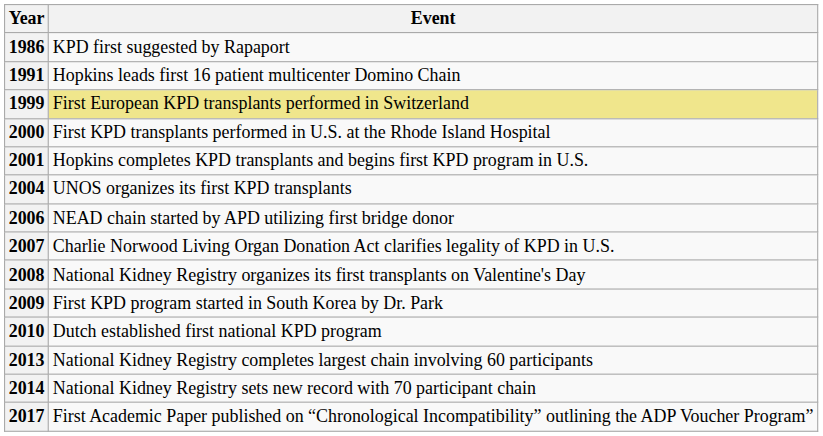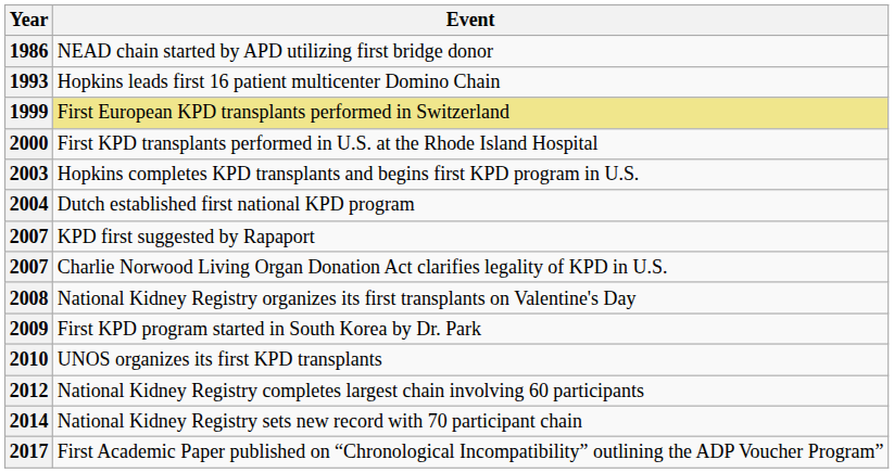row 2 | Event: KPD first suggested by Rapaport -> NEAD chain started by APD utilizing first bridge donor
row 3 | Year: 1991 -> 1993
row 6 | Year: 2001 -> 2003
row 7 | Event: UNOS organizes its first KPD transplants -> Dutch established first national KPD program
row 8 | Year: 2006 -> 2007
row 8 | Event: NEAD chain started by APD utilizing first bridge donor -> KPD first suggested by Rapaport
row 12 | Event: Dutch established first national KPD program -> UNOS organizes its first KPD transplants
row 13 | Year: 2013 -> 2012
